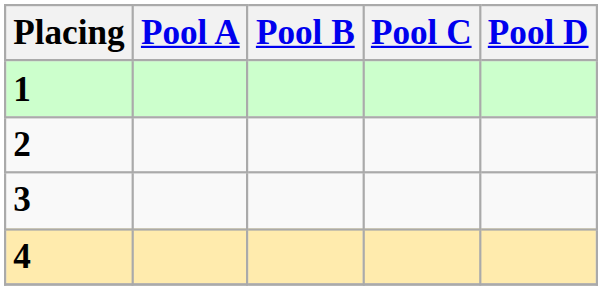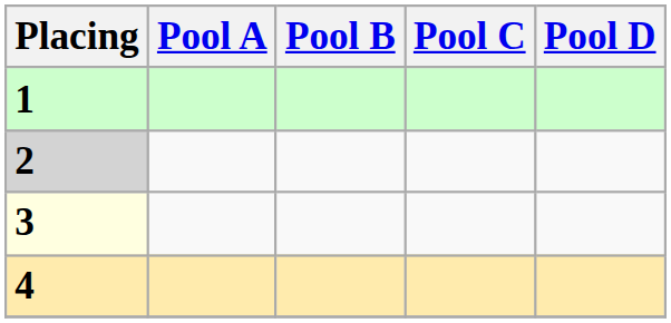2 | Placing: no background -> lightgrey background
3 | Placing: no background -> lightyellow background
